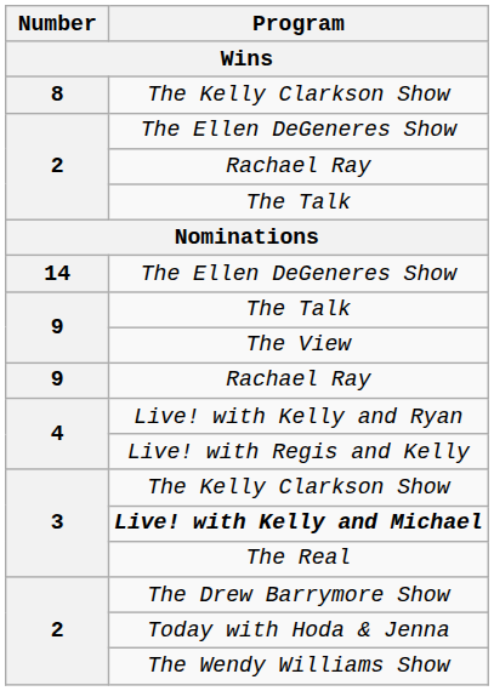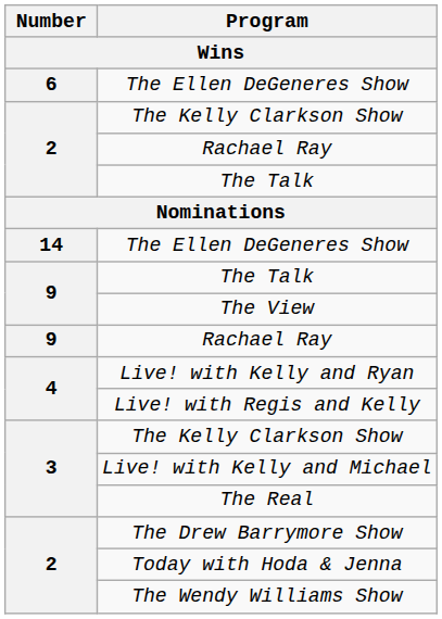row 3 | Number: 8 -> 6
row 3 | Program: The Kelly Clarkson Show -> The Ellen DeGeneres Show
row 4 | Program: The Ellen DeGeneres Show -> The Kelly Clarkson Show
row 15 | Program: bold -> normal
